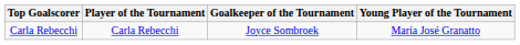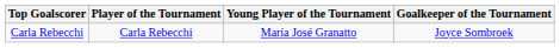columns swapped: Goalkeeper of the Tournament <-> Young Player of the Tournament
